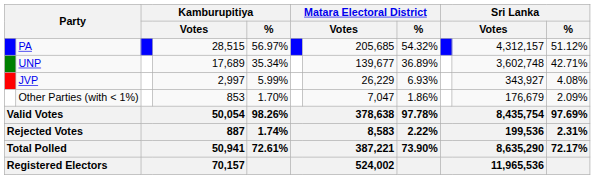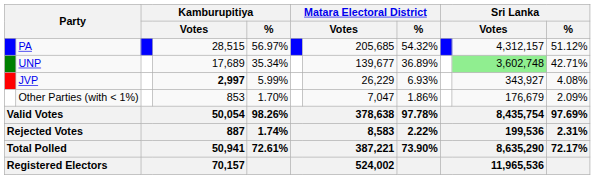UNP | column 10: no background -> lightgreen background
JVP | column 4: normal -> bold
